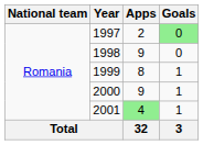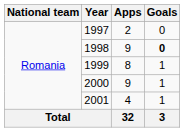1997 | Goals: lightgreen background -> no background
1998 | Goals: normal -> bold
2001 | Apps: lightgreen background -> no background
